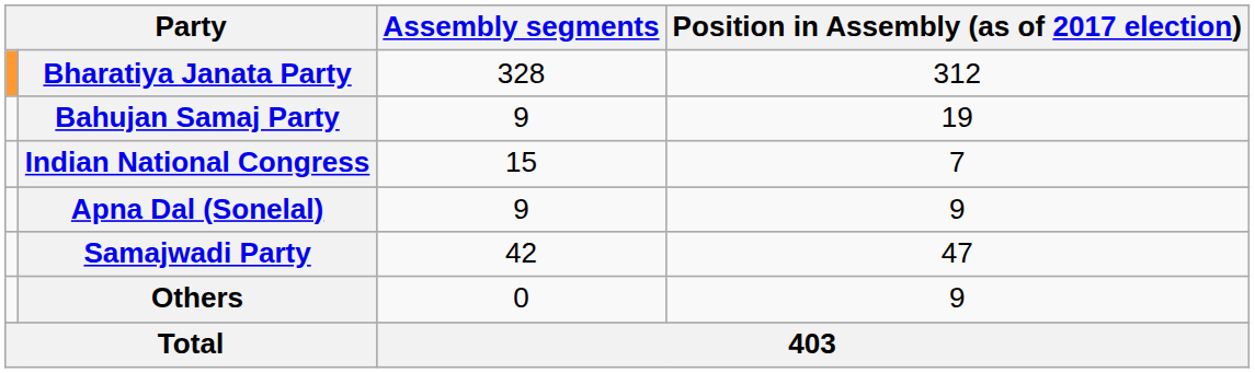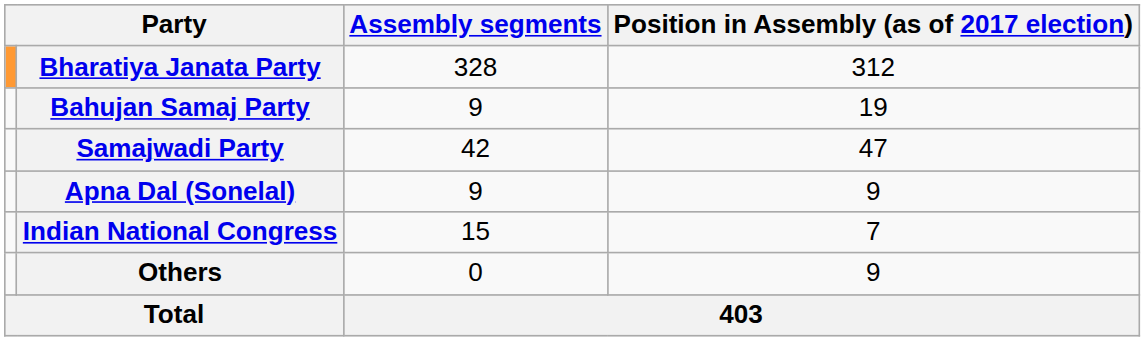rows swapped: Samajwadi Party <-> Indian National Congress
